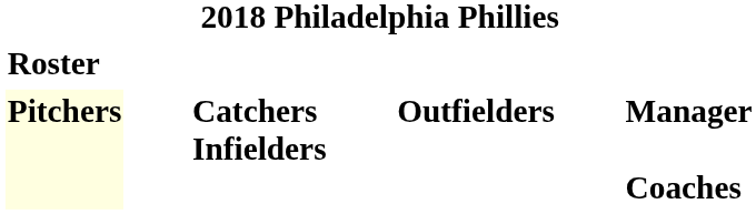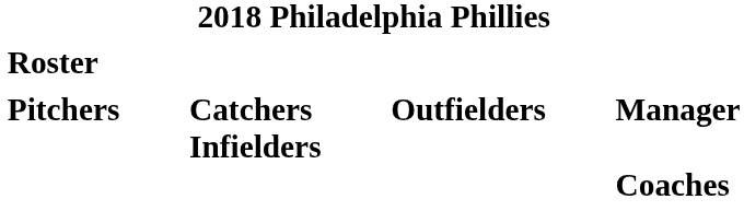Pitchers | column 1: lightyellow background -> no background
